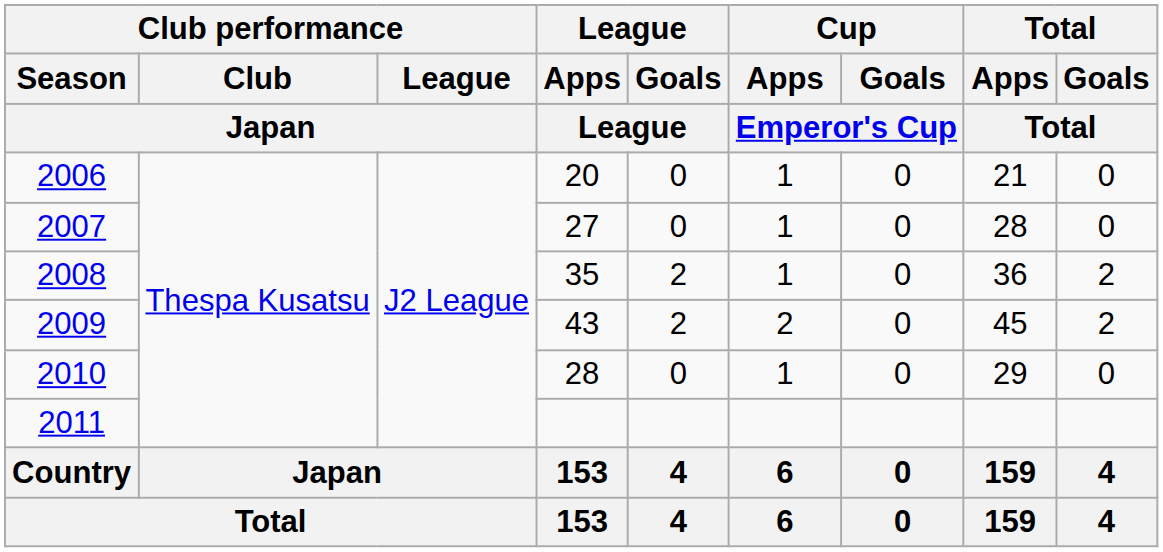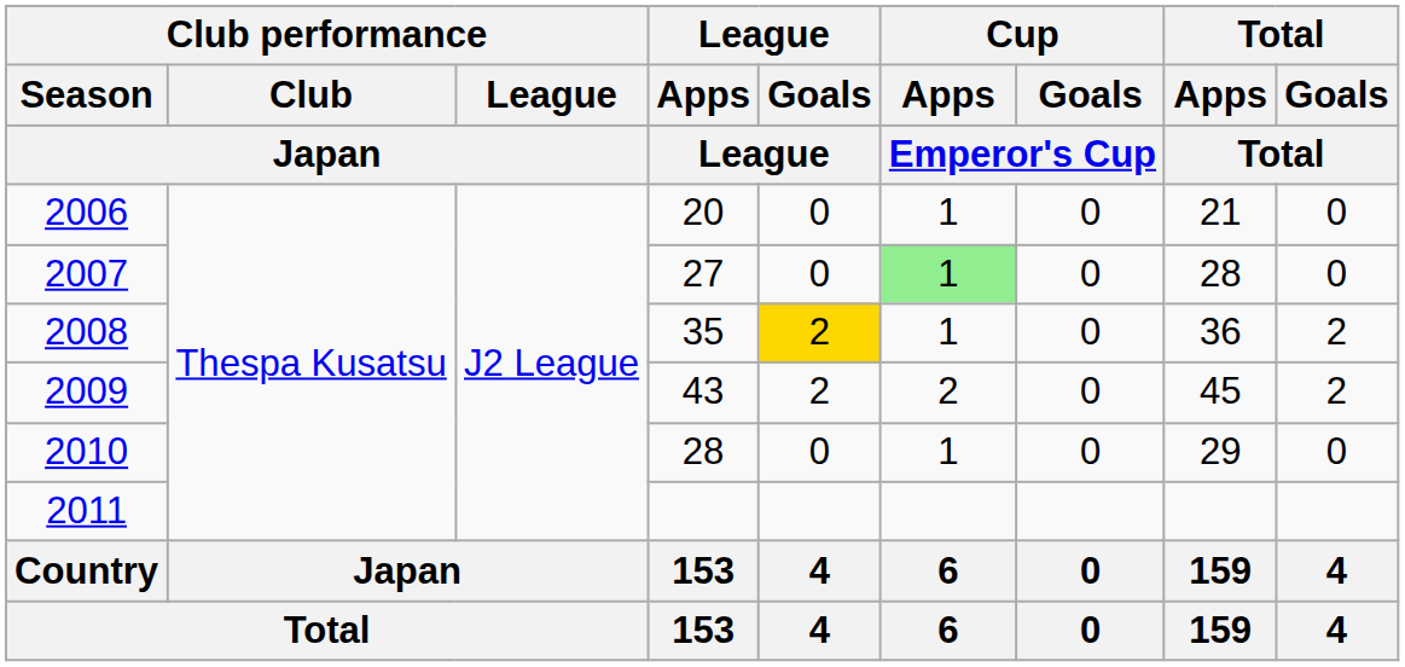2007 | Cup / Apps / Emperor's Cup: no background -> lightgreen background
2008 | League / Goals / League: no background -> gold background
